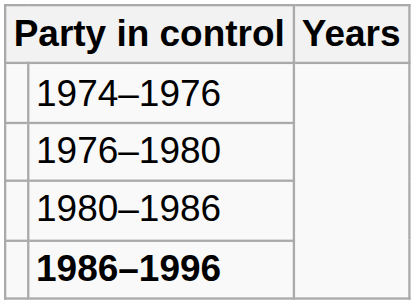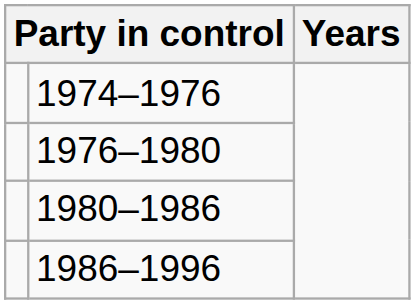1986–1996 | column 2: bold -> normal
